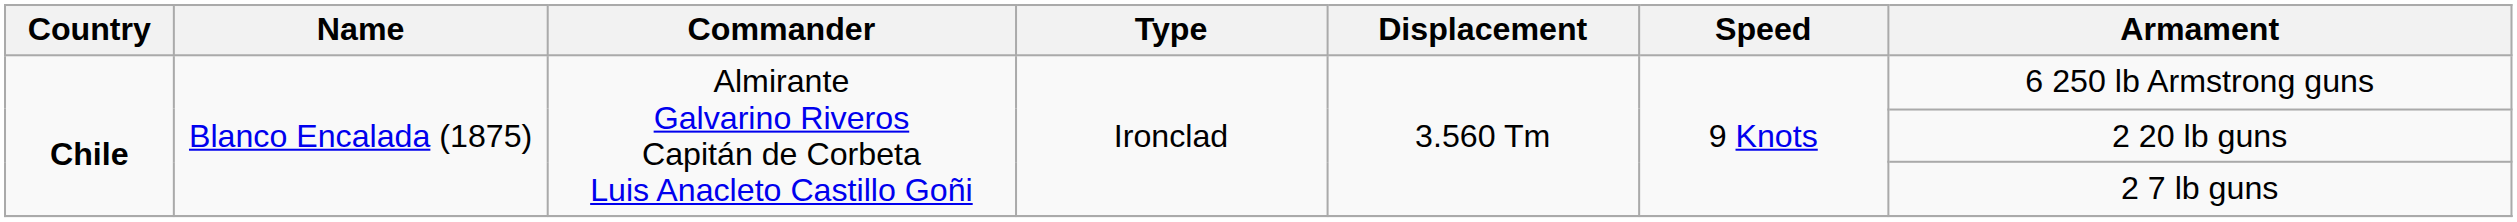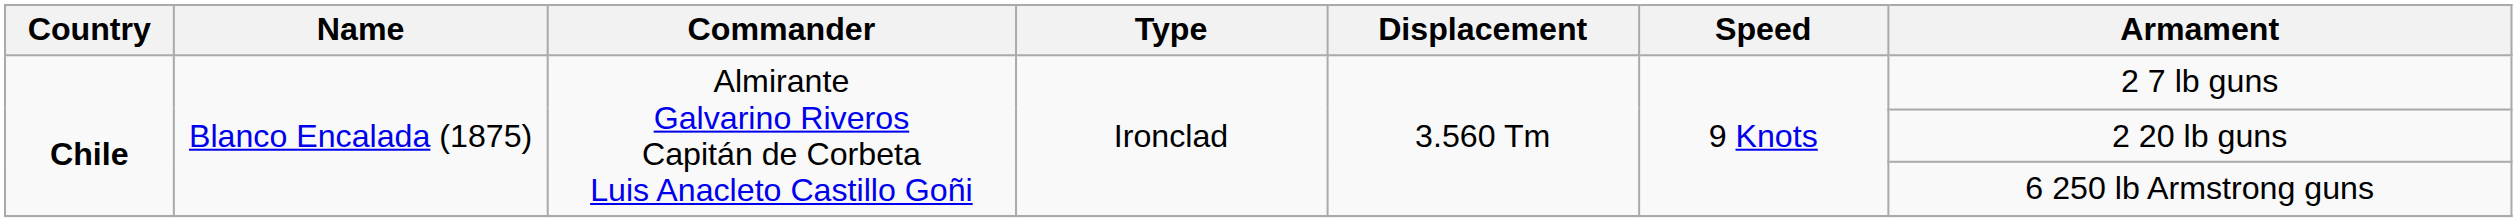row 2 | Armament: 6 250 lb Armstrong guns -> 2 7 lb guns
row 4 | Armament: 2 7 lb guns -> 6 250 lb Armstrong guns
